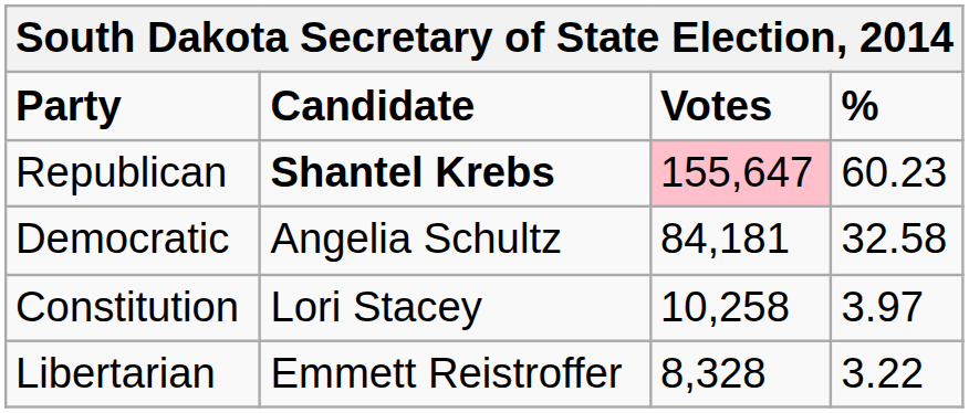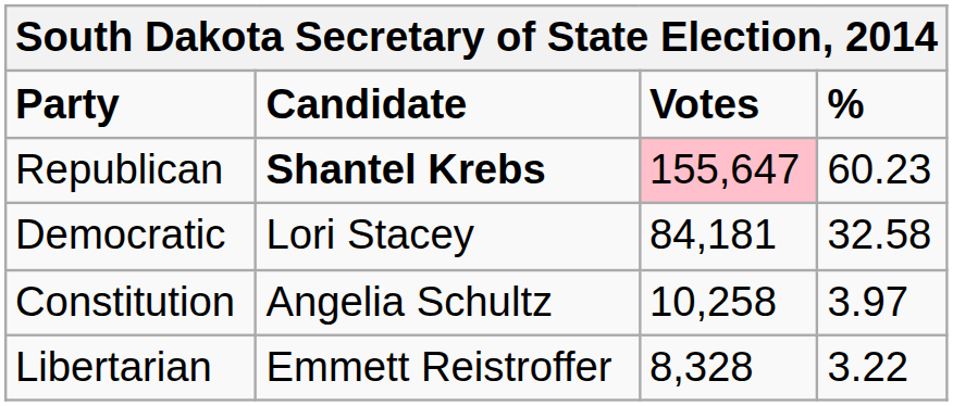Democratic | Candidate: Angelia Schultz -> Lori Stacey
Constitution | Candidate: Lori Stacey -> Angelia Schultz
